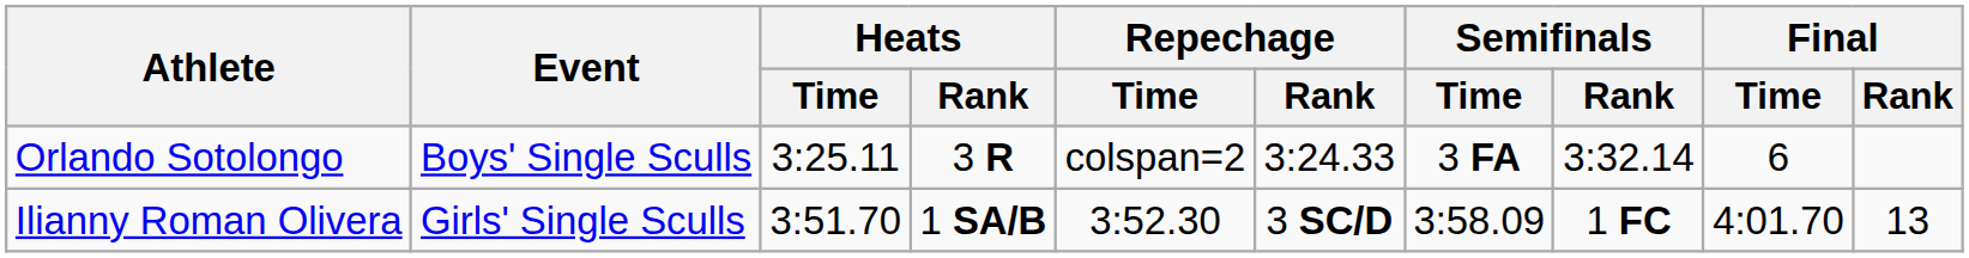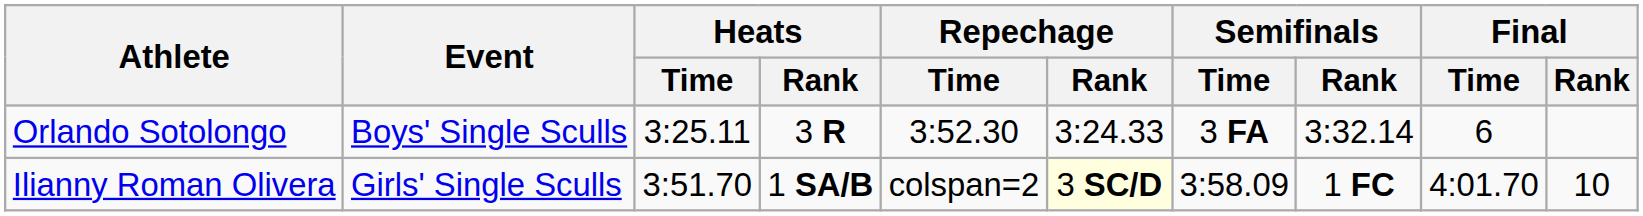Orlando Sotolongo | Repechage / Time: colspan=2 -> 3:52.30
Ilianny Roman Olivera | Repechage / Time: 3:52.30 -> colspan=2
Ilianny Roman Olivera | Repechage / Rank: no background -> lightyellow background
Ilianny Roman Olivera | Final / Rank: 13 -> 10
